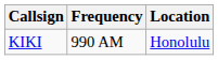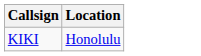- column: Frequency | 990 AM
